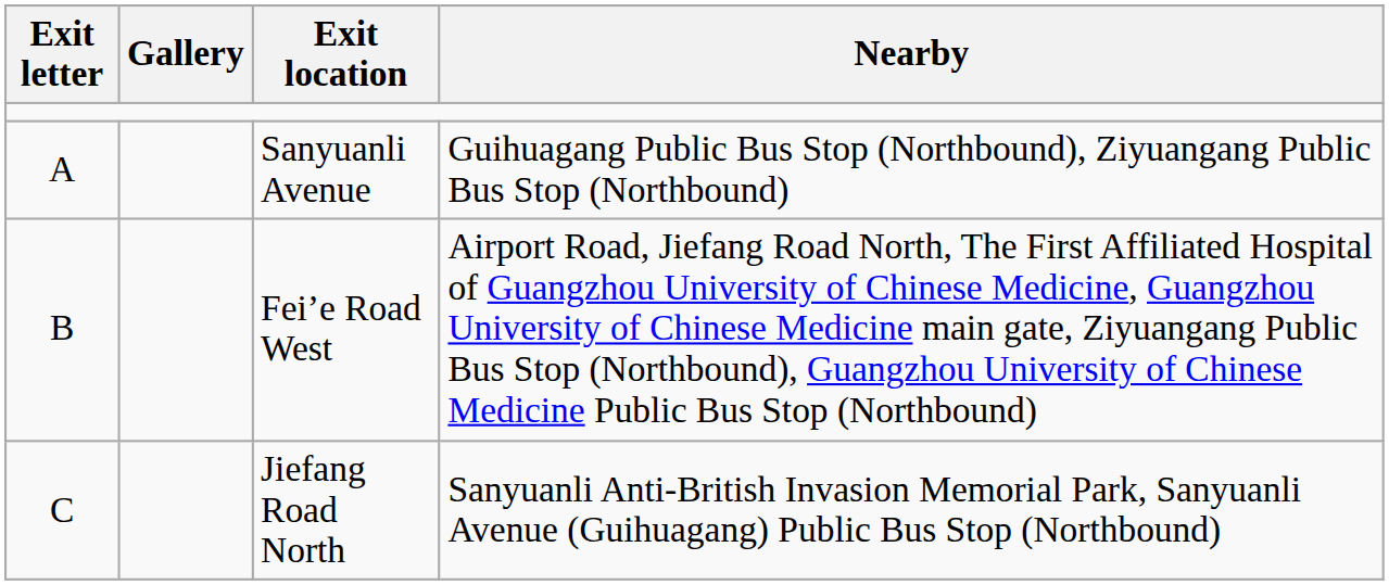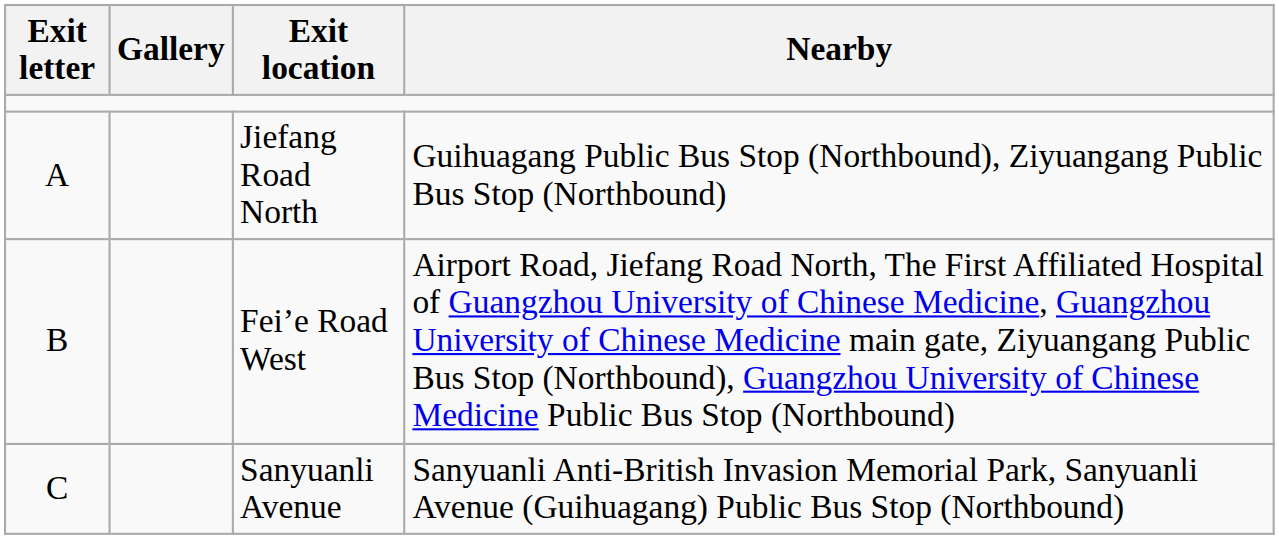A | Exit location: Sanyuanli Avenue -> Jiefang Road North
C | Exit location: Jiefang Road North -> Sanyuanli Avenue
